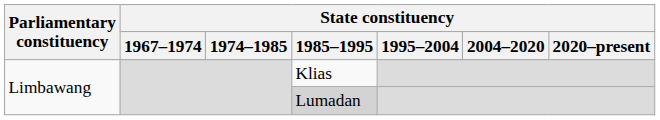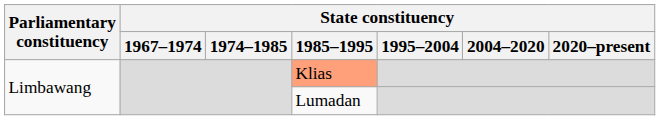Klias | State constituency / 1985–1995: no background -> lightsalmon background
Lumadan | State constituency / 1985–1995: lightgrey background -> no background
